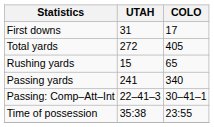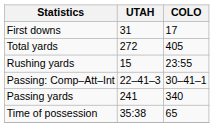Rushing yards | COLO: 65 -> 23:55
rows swapped: Passing yards <-> Passing: Comp–Att–Int
Time of possession | COLO: 23:55 -> 65
